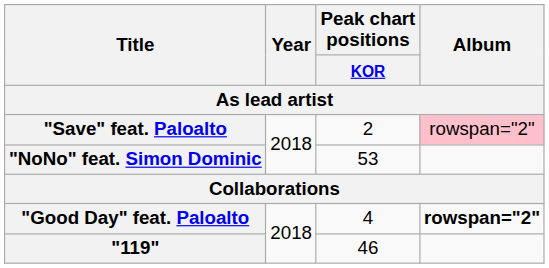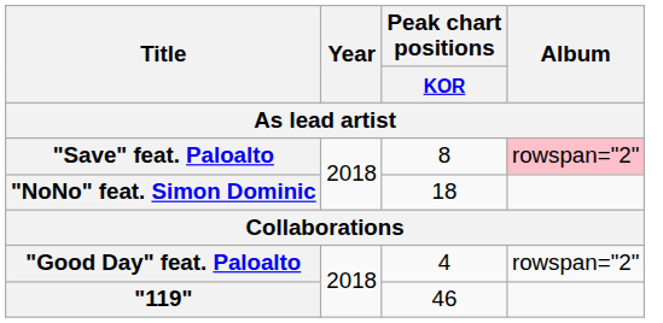"Save" feat. Paloalto | Peak chart positions / KOR: 2 -> 8
"NoNo" feat. Simon Dominic | Peak chart positions / KOR: 53 -> 18
"Good Day" feat. Paloalto | Album: bold -> normal
